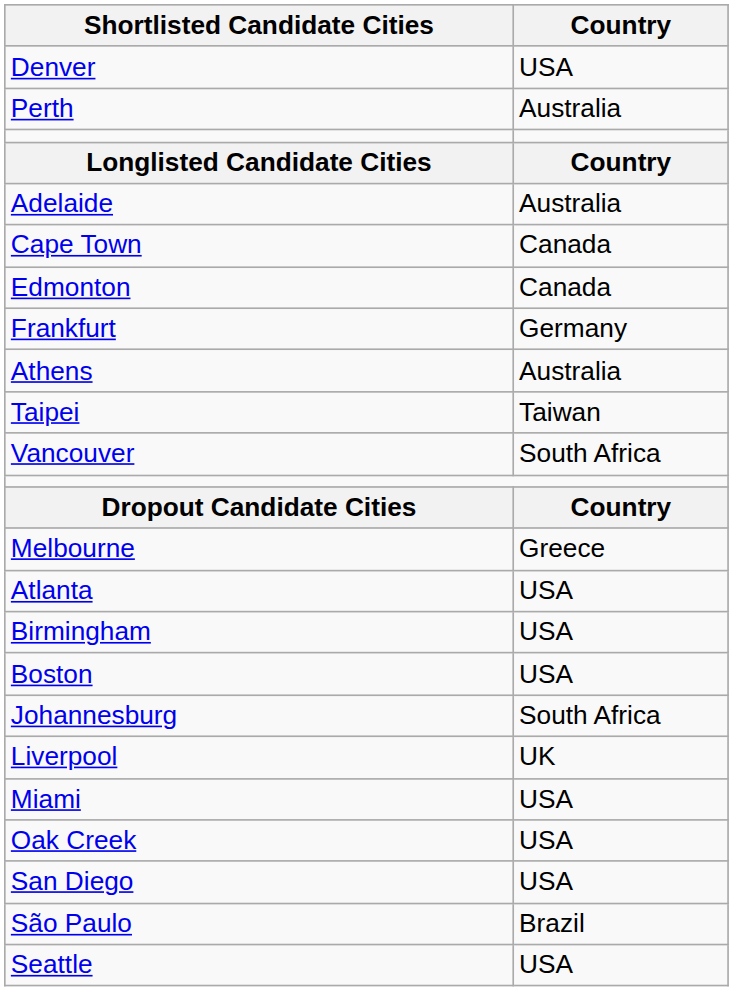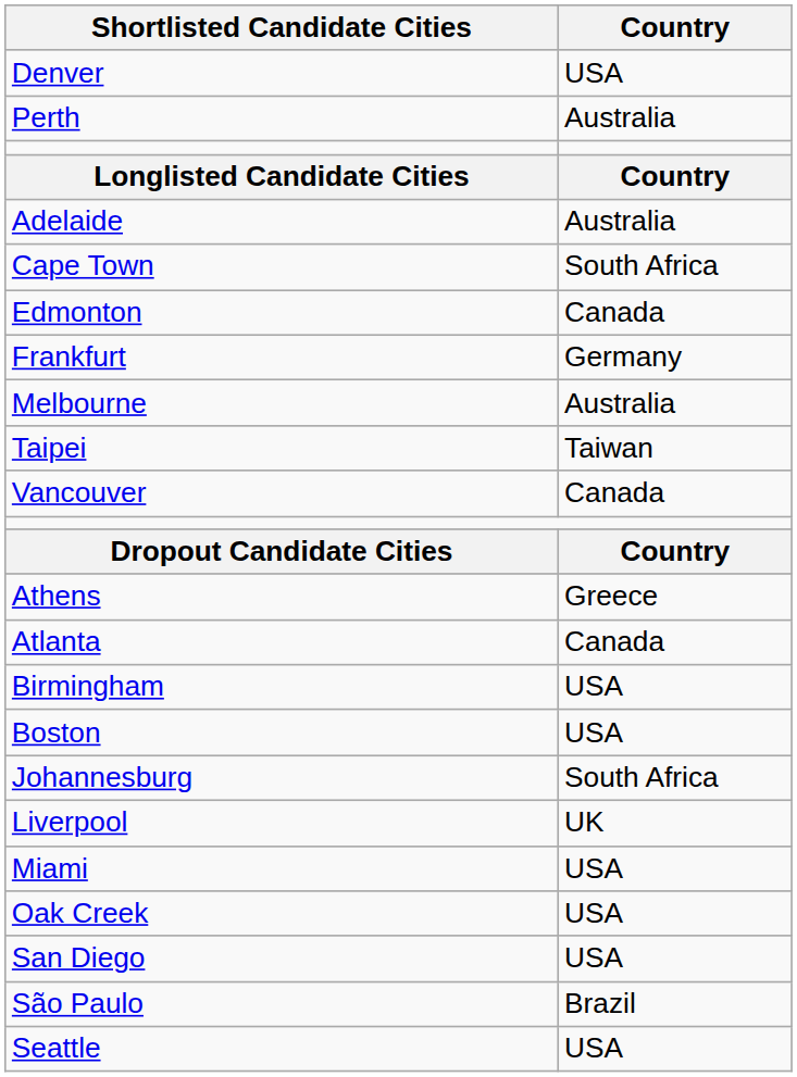row 7 | Country: Canada -> South Africa
row 10 | Shortlisted Candidate Cities: Athens -> Melbourne
row 12 | Country: South Africa -> Canada
row 15 | Shortlisted Candidate Cities: Melbourne -> Athens
row 16 | Country: USA -> Canada
